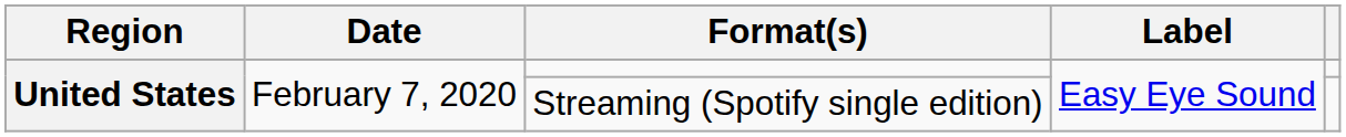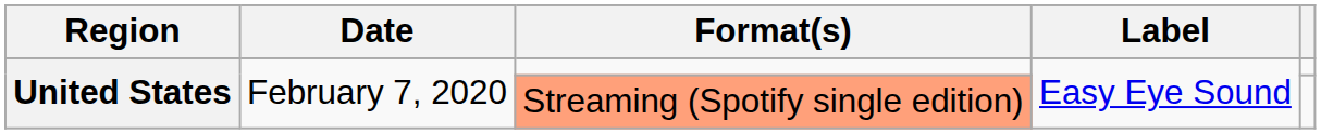Streaming (Spotify single edition) | Format(s): no background -> lightsalmon background
